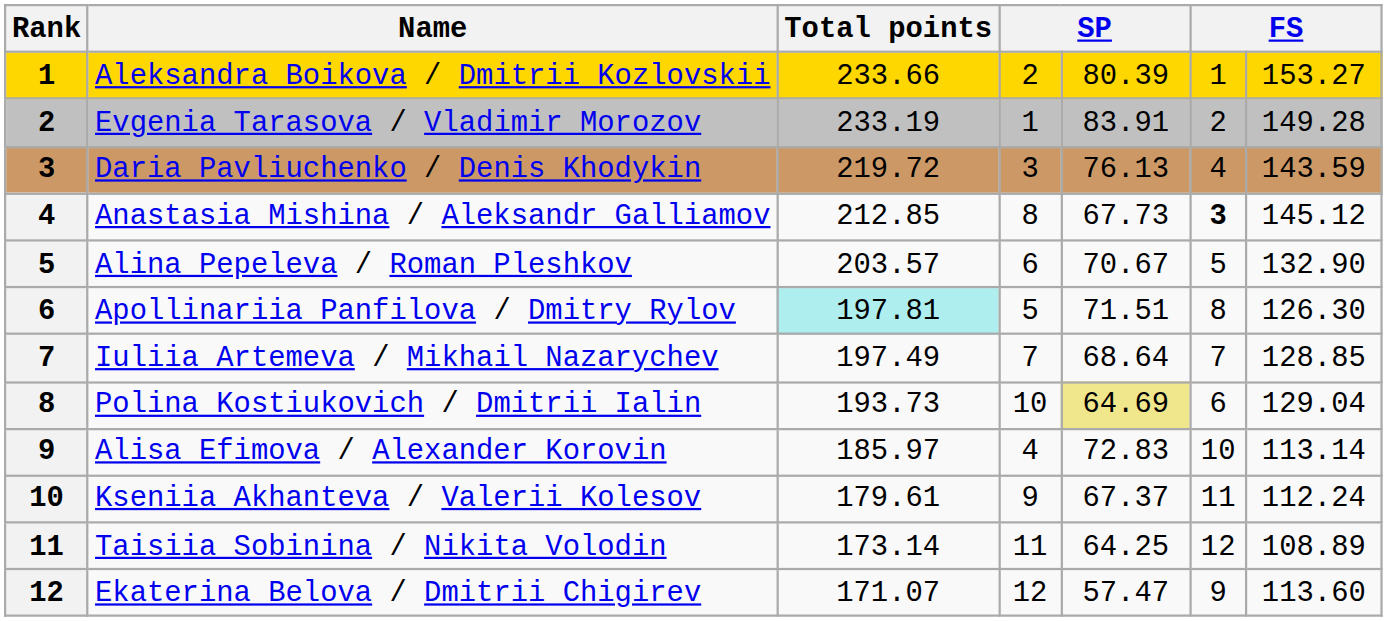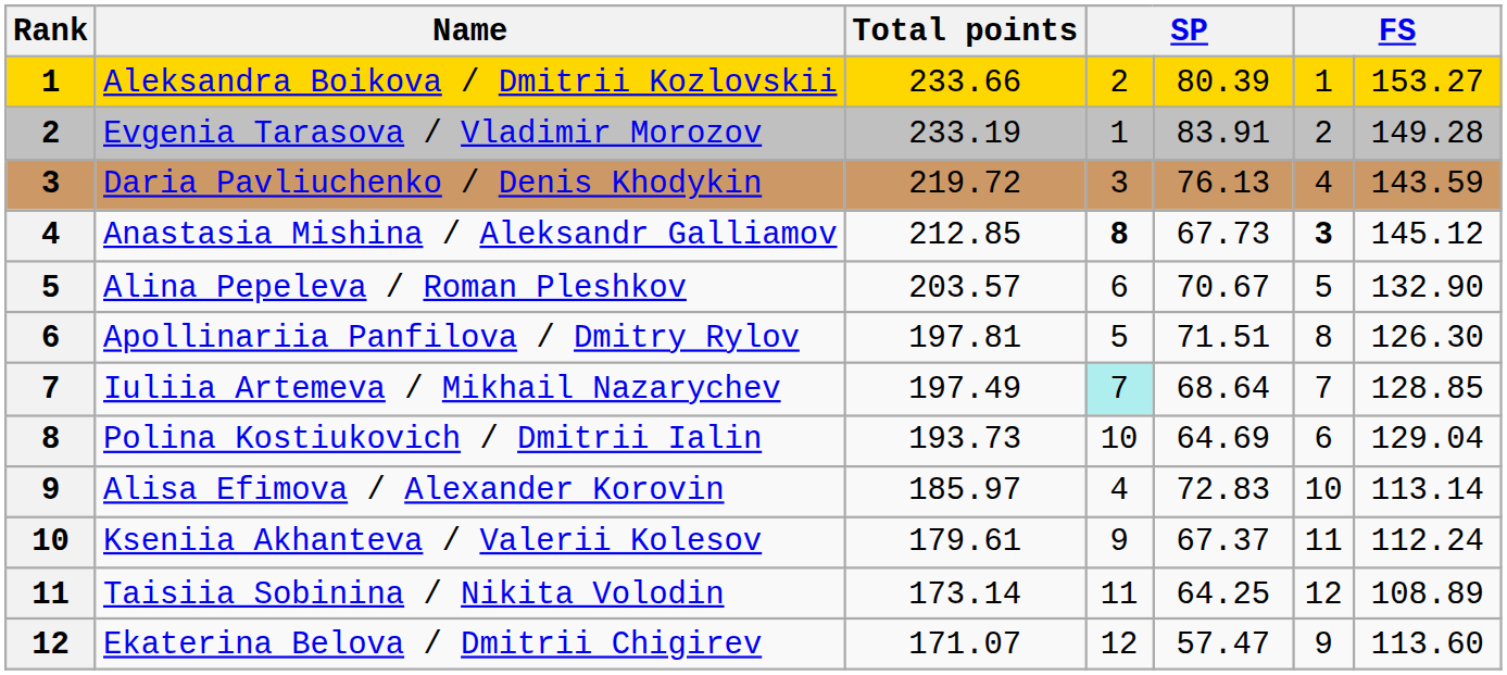Anastasia Mishina / Aleksandr Galliamov | column 4: normal -> bold
Apollinariia Panfilova / Dmitry Rylov | Total points: paleturquoise background -> no background
Iuliia Artemeva / Mikhail Nazarychev | column 4: no background -> paleturquoise background
Polina Kostiukovich / Dmitrii Ialin | column 5: khaki background -> no background
